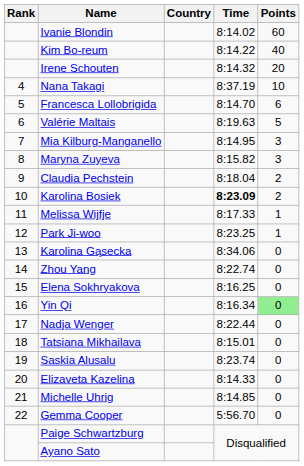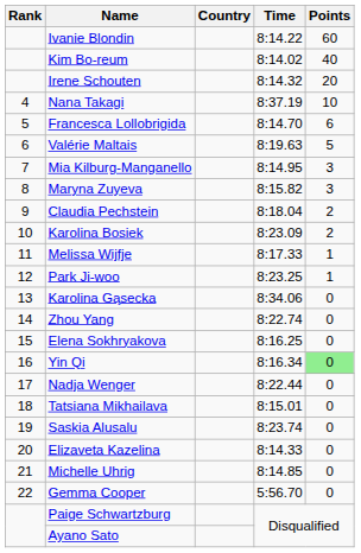Ivanie Blondin | Time: 8:14.02 -> 8:14.22
Kim Bo-reum | Time: 8:14.22 -> 8:14.02
Karolina Bosiek | Time: bold -> normal
